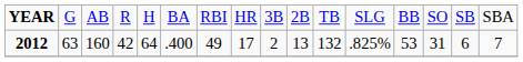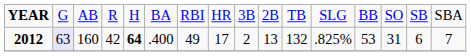2012 | column 2: no background -> lavender background
2012 | column 5: normal -> bold
